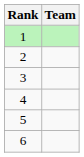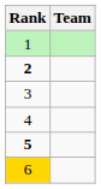2 | Rank: normal -> bold
5 | Rank: normal -> bold
6 | Rank: no background -> gold background
